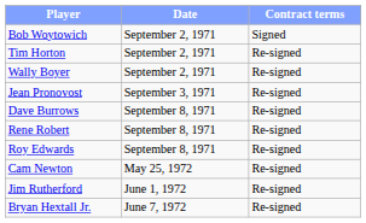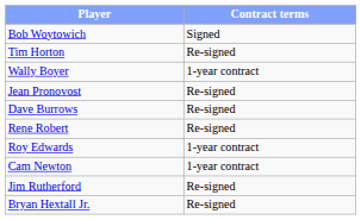- column: Date | September 2, 1971 | September 2, 1971 | September 2, 1971 | September 3, 1971 | September 8, 1971 | September 8, 1971 | September 8, 1971 | May 25, 1972 | June 1, 1972 | June 7, 1972
Wally Boyer | Contract terms: Re-signed -> 1-year contract
Roy Edwards | Contract terms: Re-signed -> 1-year contract
Cam Newton | Contract terms: Re-signed -> 1-year contract
